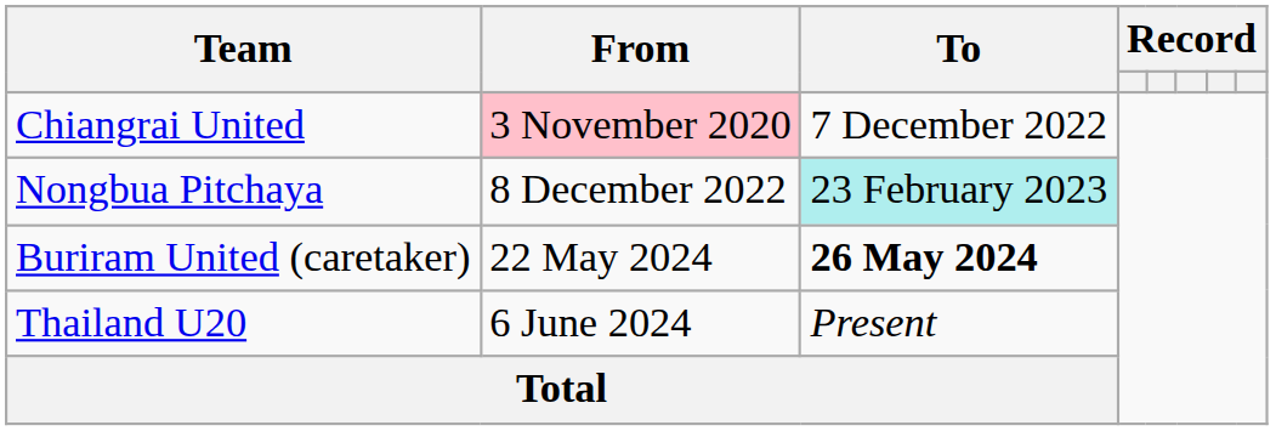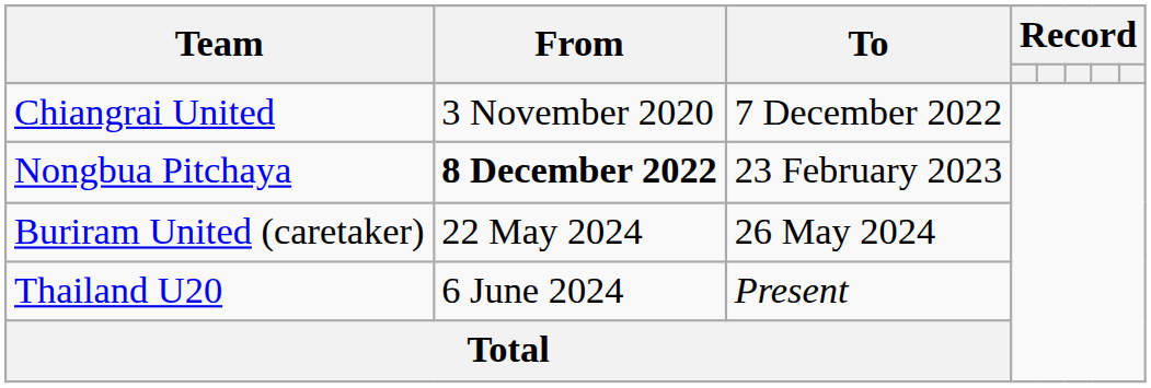Chiangrai United | From: pink background -> no background
Nongbua Pitchaya | From: normal -> bold
Nongbua Pitchaya | To: paleturquoise background -> no background
Buriram United (caretaker) | To: bold -> normal
